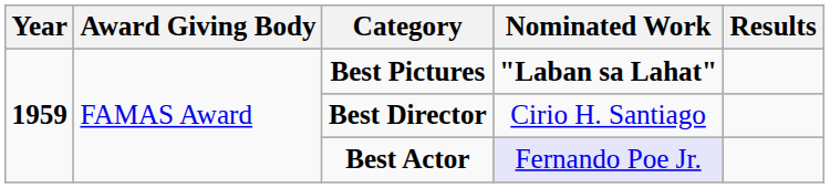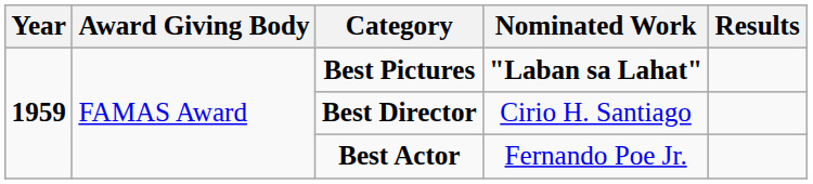Best Actor | Nominated Work: lavender background -> no background
